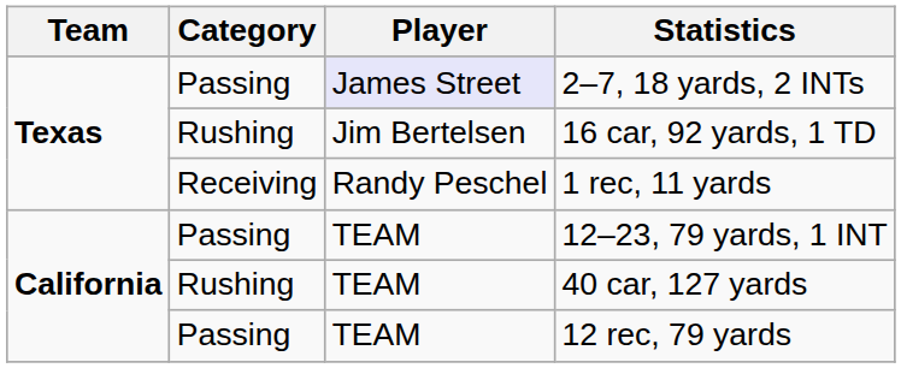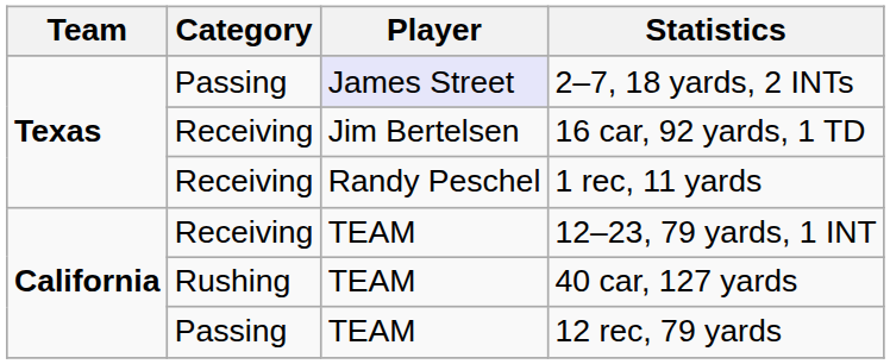16 car, 92 yards, 1 TD | Category: Rushing -> Receiving
12–23, 79 yards, 1 INT | Category: Passing -> Receiving
